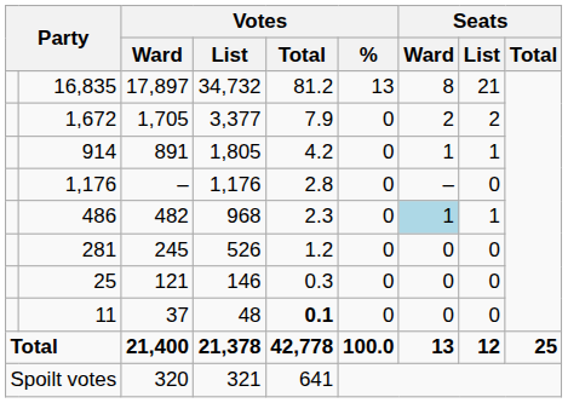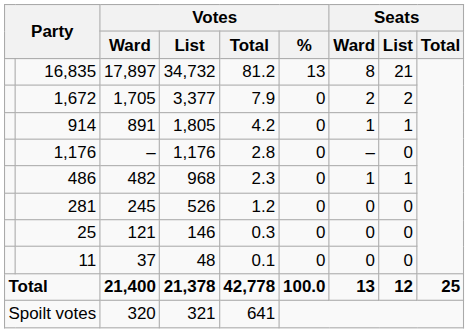486 | Seats / Ward: lightblue background -> no background
11 | Votes / Total: bold -> normal
